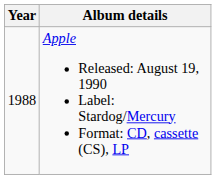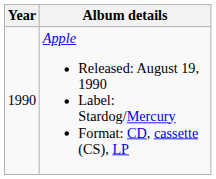row 2 | Year: 1988 -> 1990
